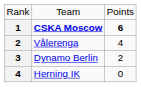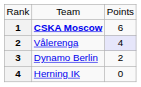CSKA Moscow | column 3: bold -> normal
Vålerenga | column 3: no background -> lavender background
